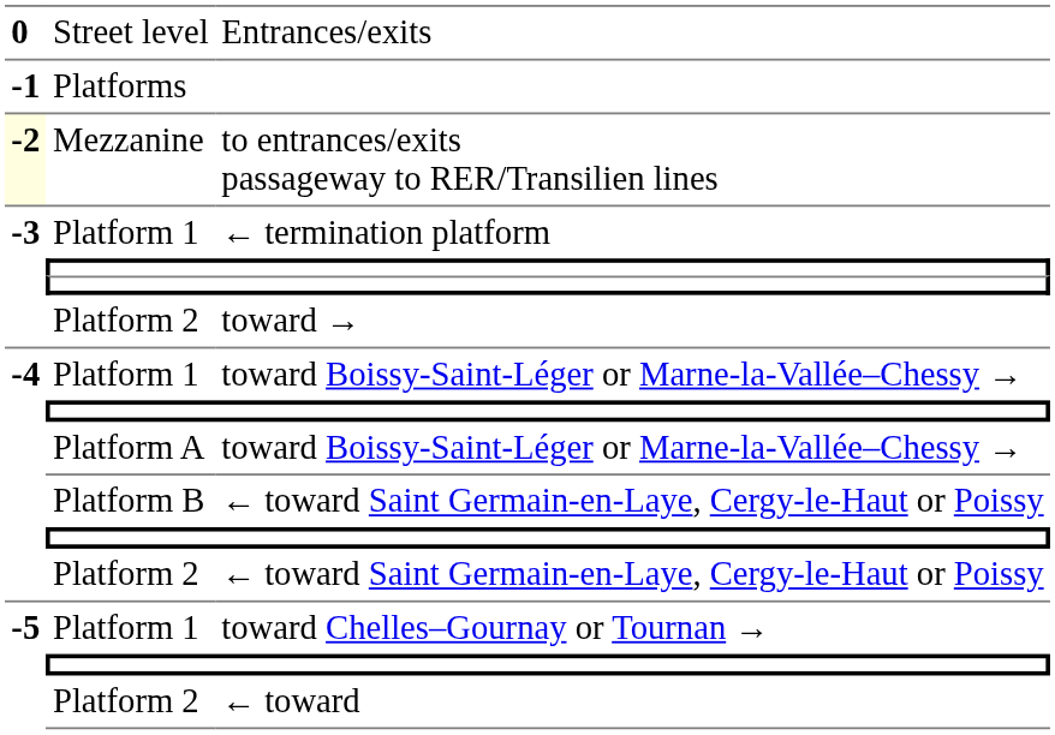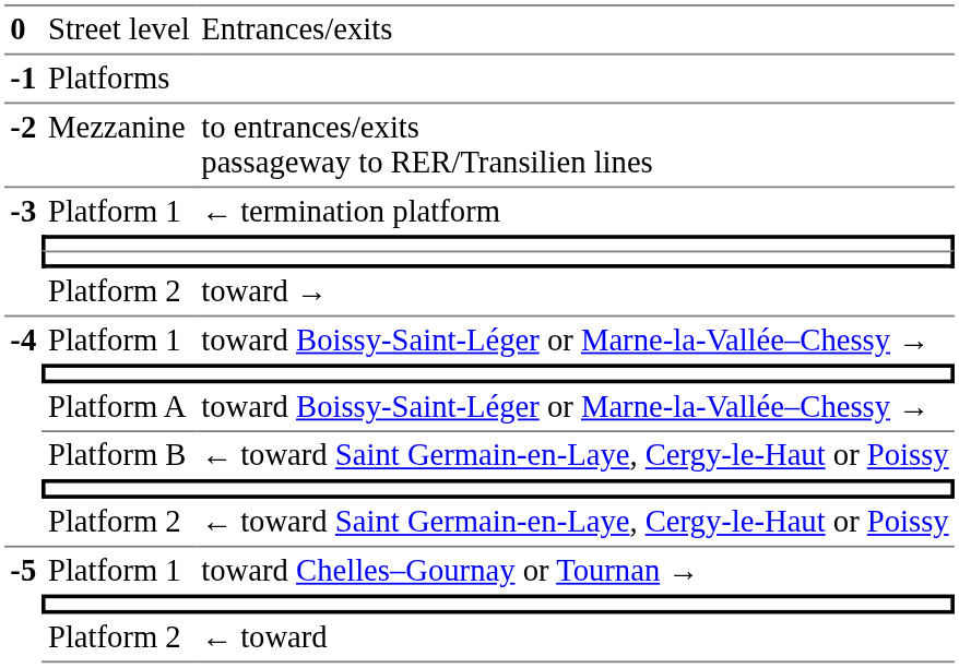to entrances/exits passageway to RER/Transilien lines | column 1: lightyellow background -> no background
